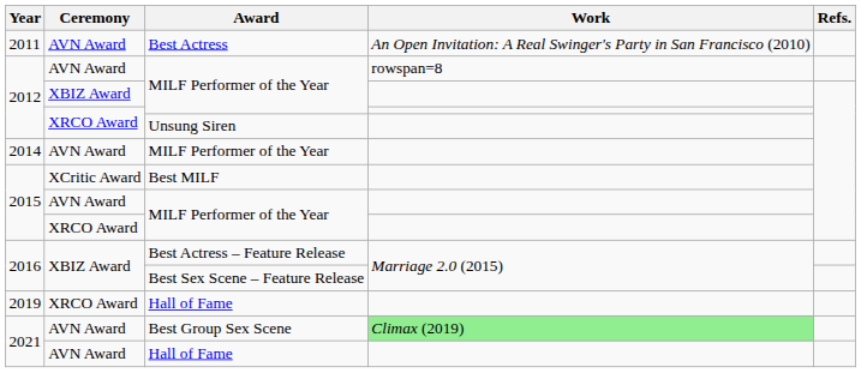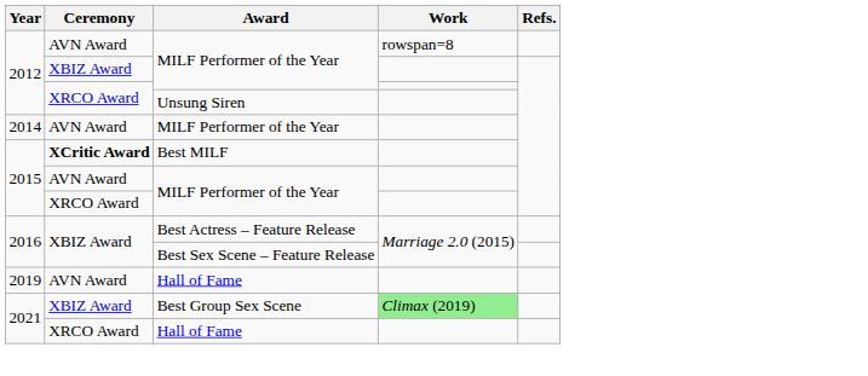- row: 2011 | AVN Award | Best Actress | An Open Invitation: A Real Swinger's Party in San Francisco (2010)
Best MILF | Ceremony: normal -> bold
2019 / Hall of Fame | Ceremony: XRCO Award -> AVN Award
Best Group Sex Scene | Ceremony: AVN Award -> XBIZ Award
2021 / Hall of Fame | Ceremony: AVN Award -> XRCO Award
